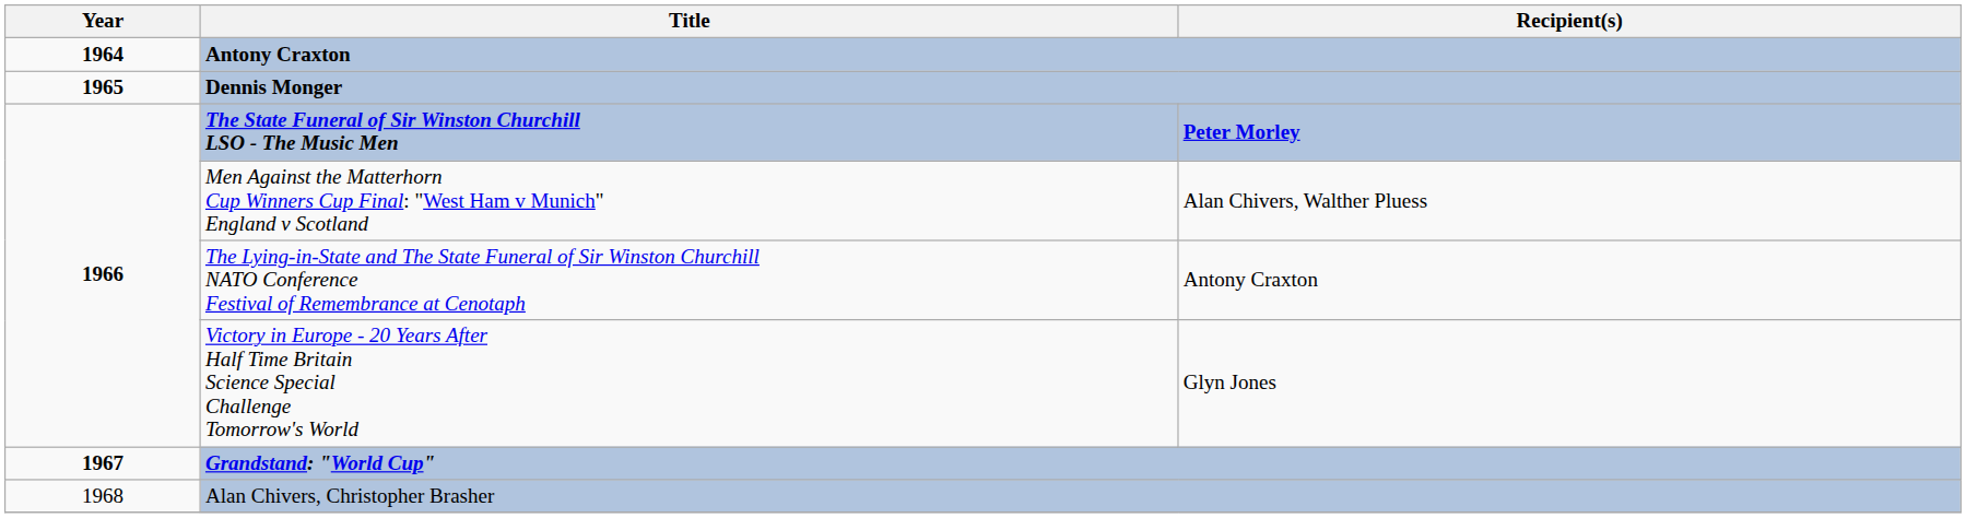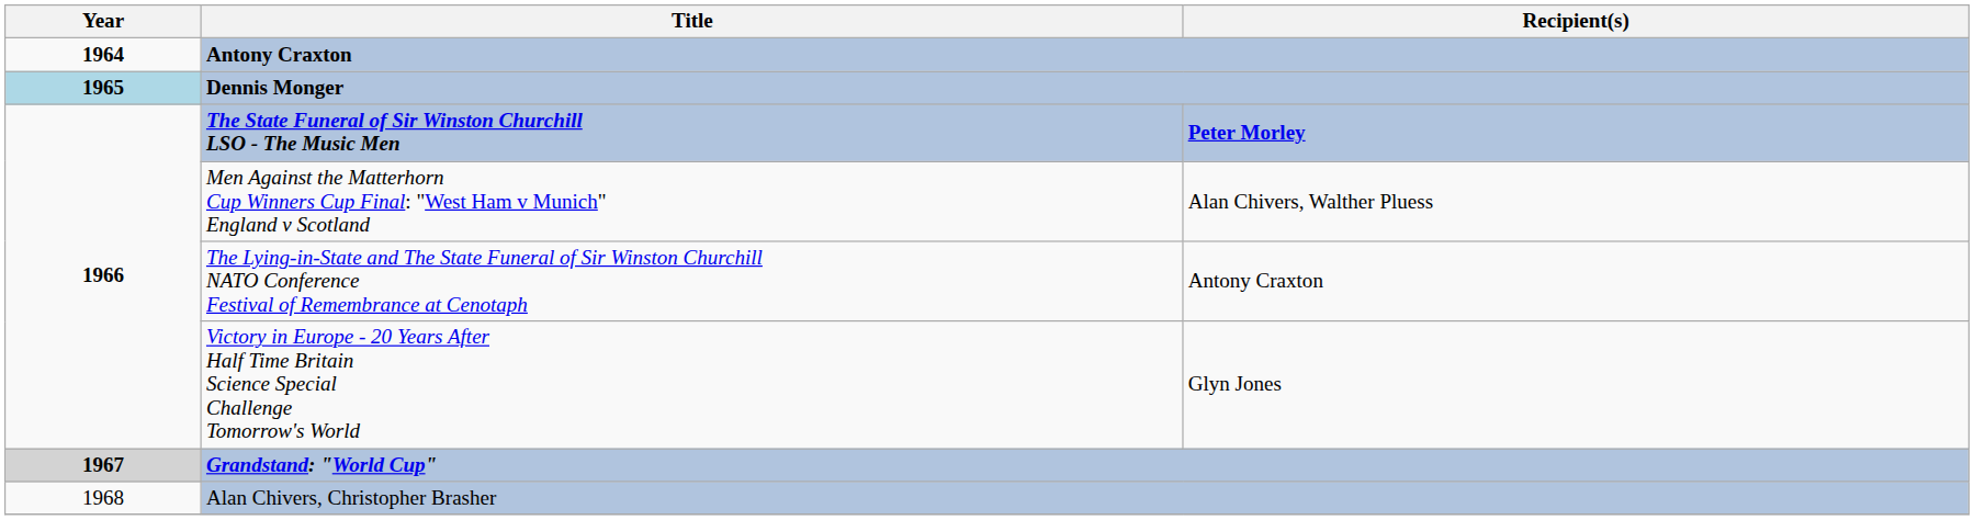Dennis Monger | Year: no background -> lightblue background
Grandstand: "World Cup" | Year: no background -> lightgrey background
